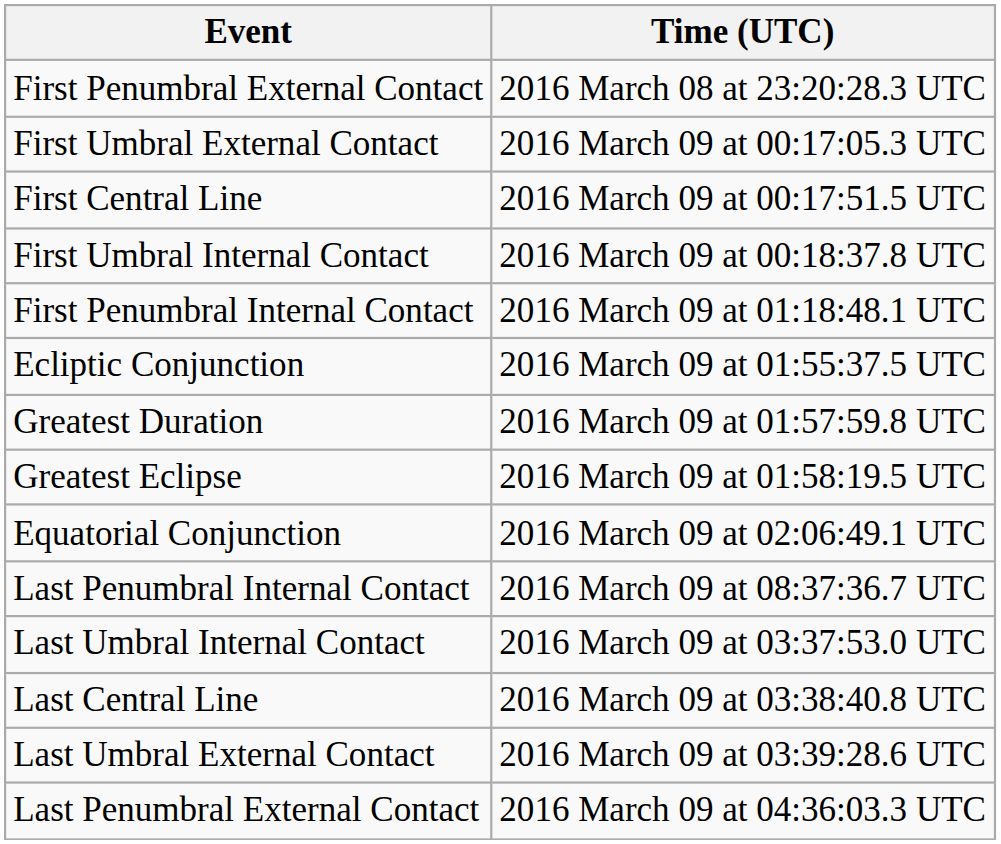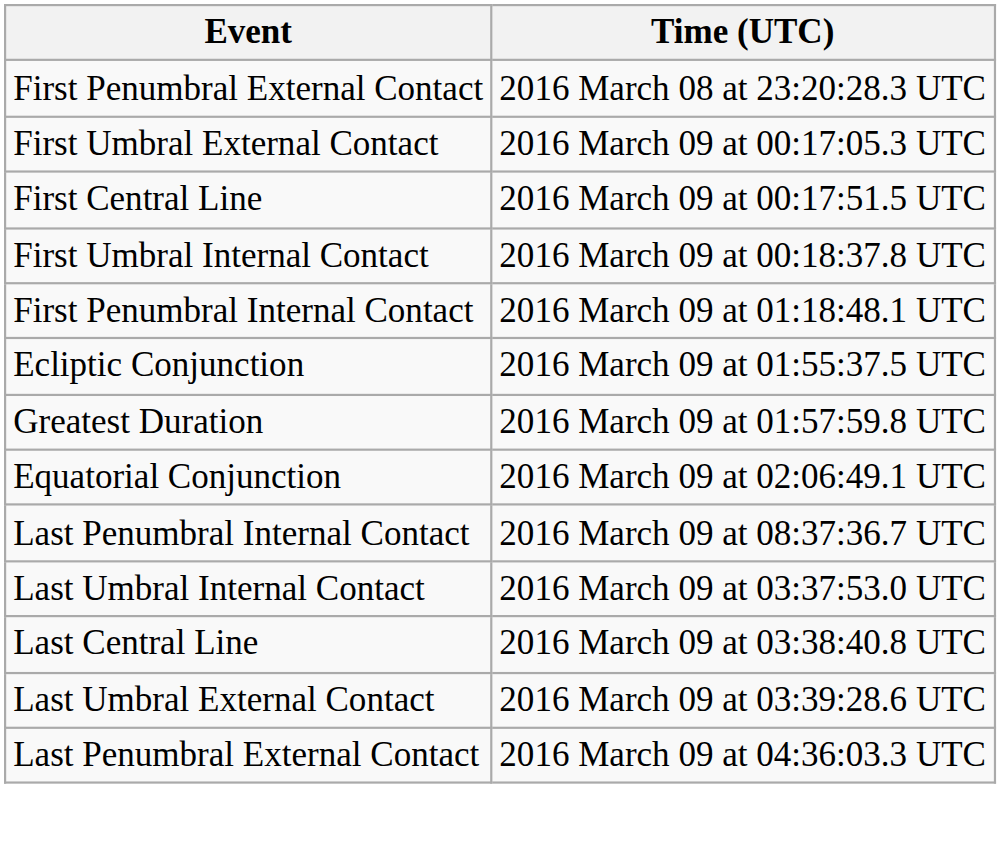- row: Greatest Eclipse | 2016 March 09 at 01:58:19.5 UTC
